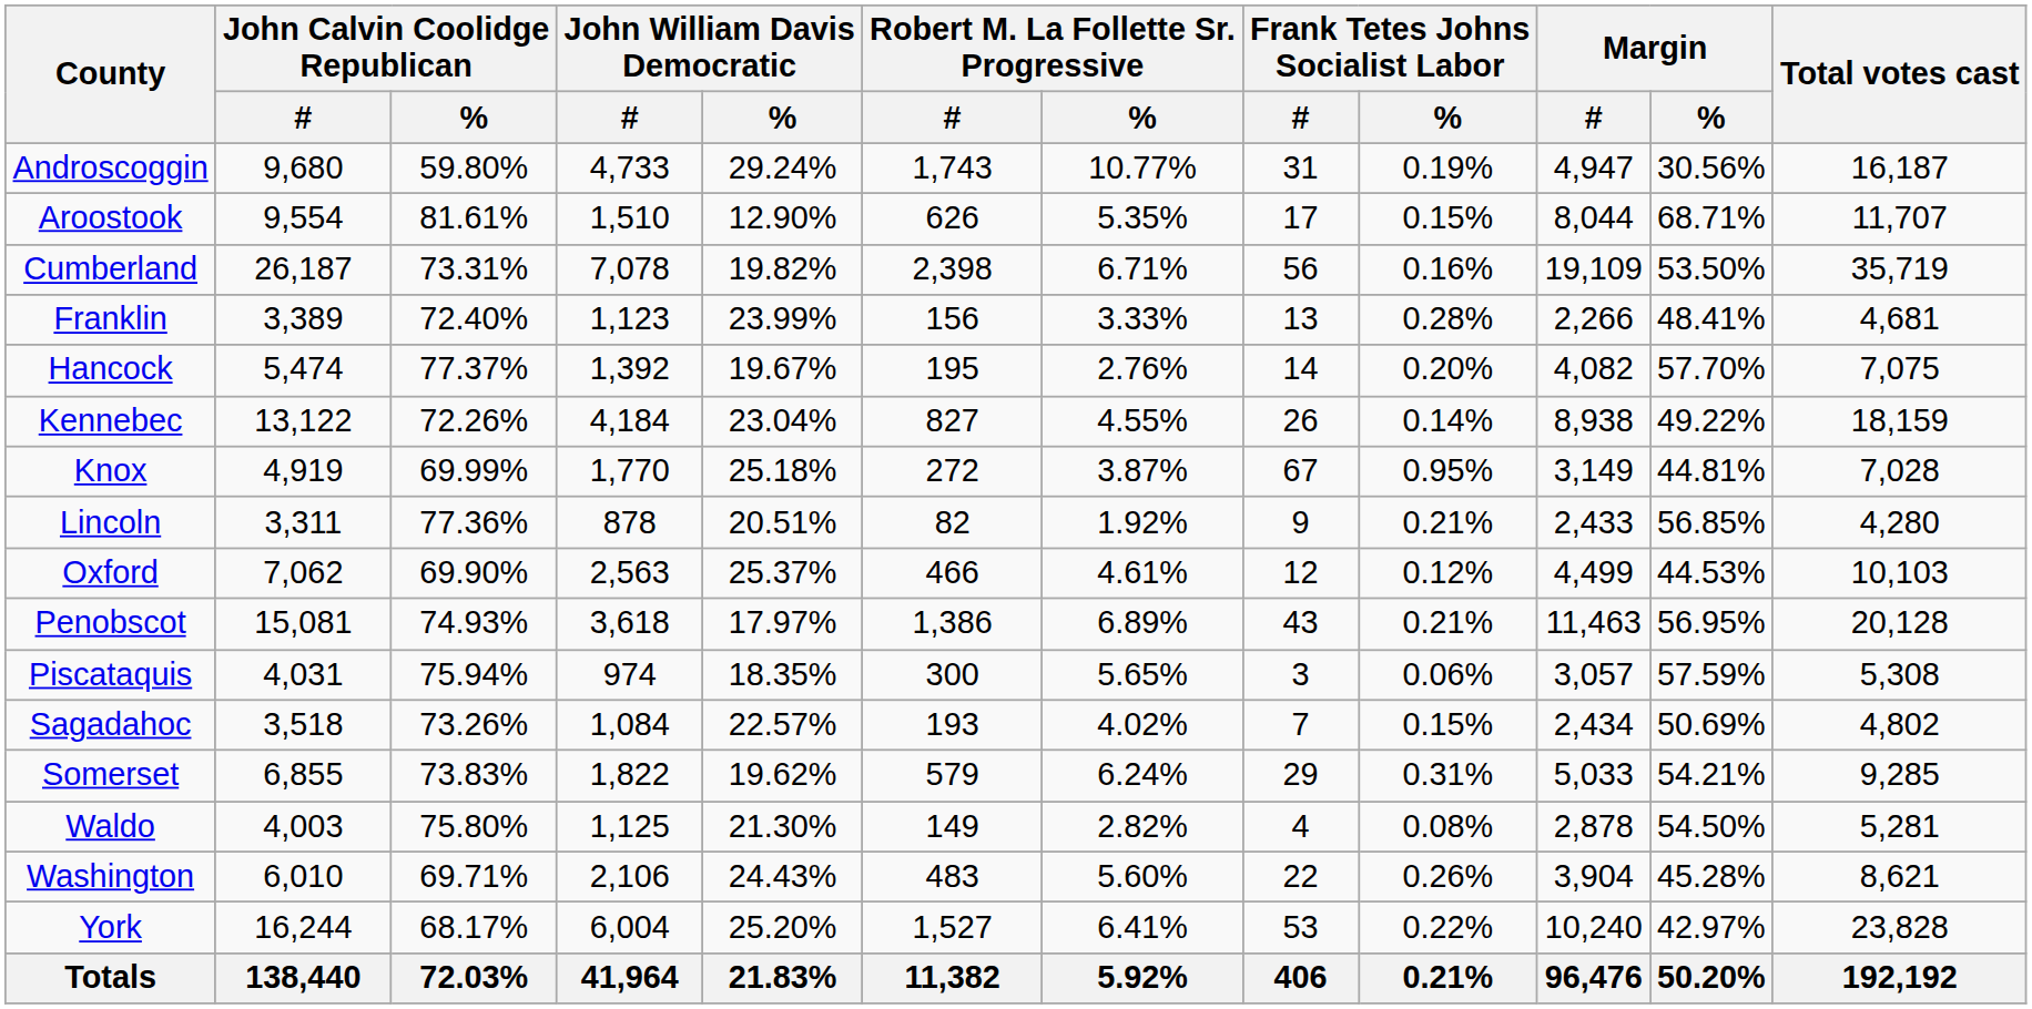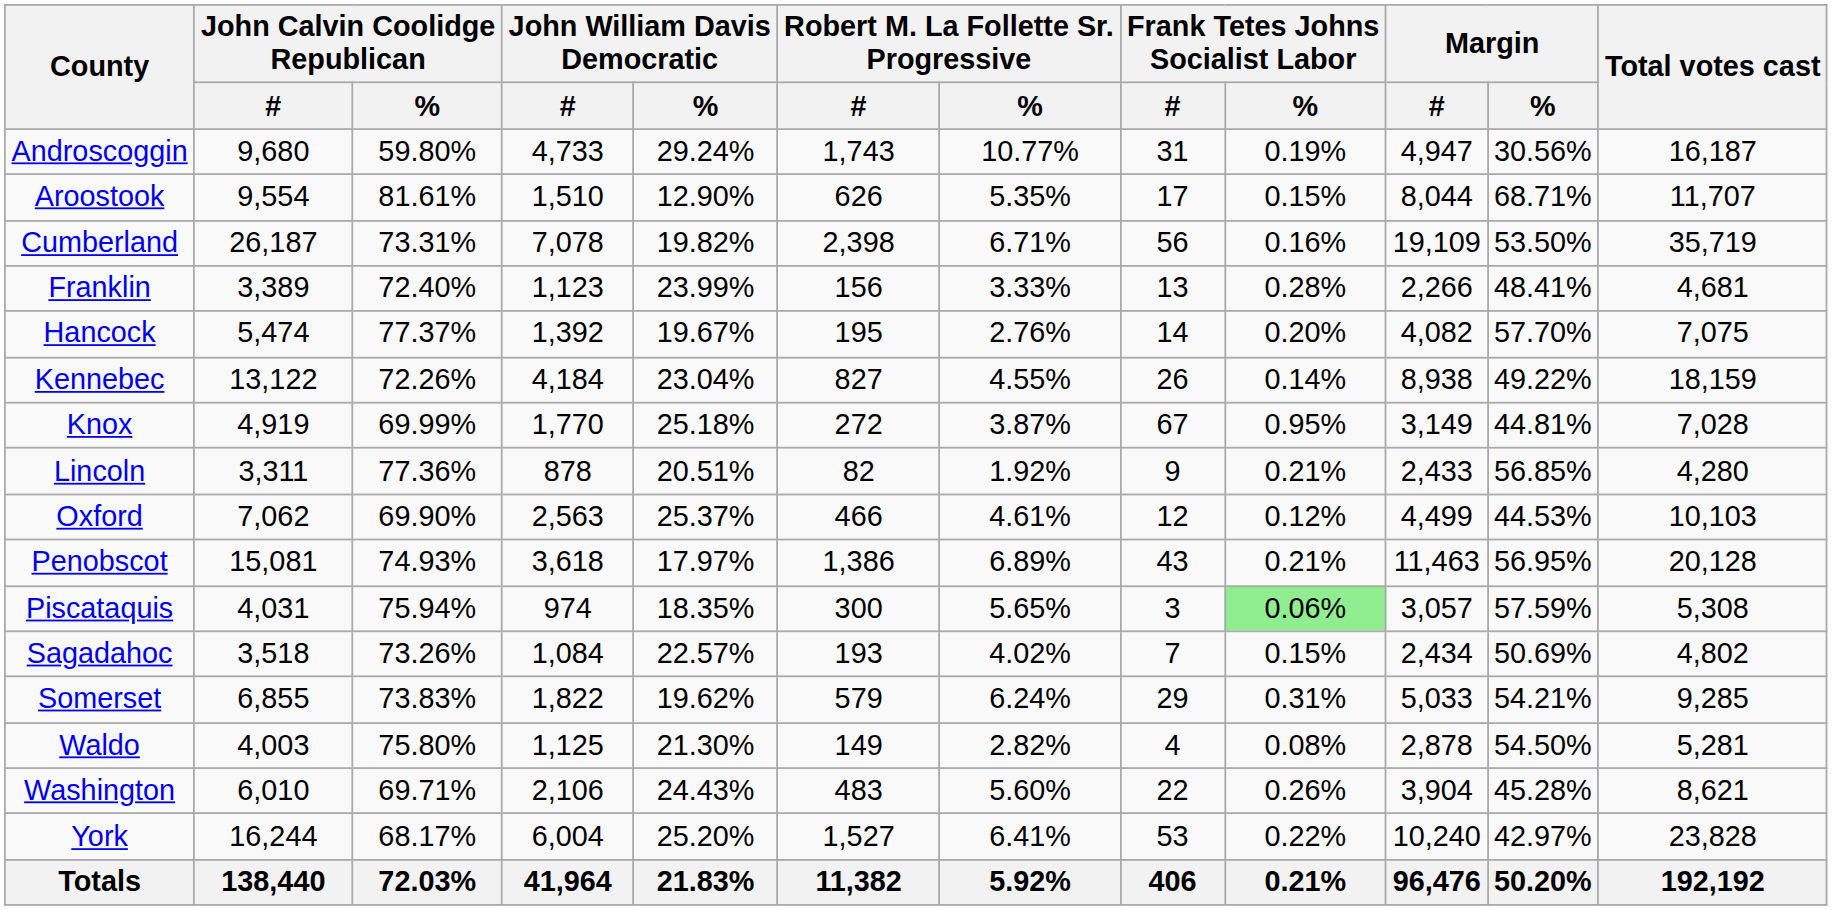Piscataquis | Frank Tetes Johns Socialist Labor / %: no background -> lightgreen background
